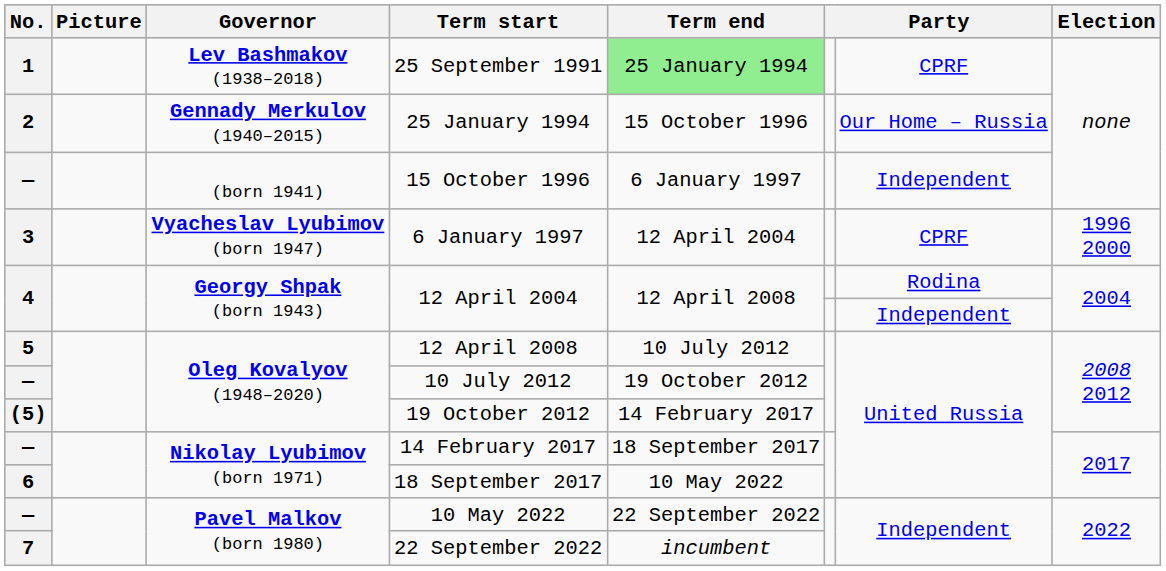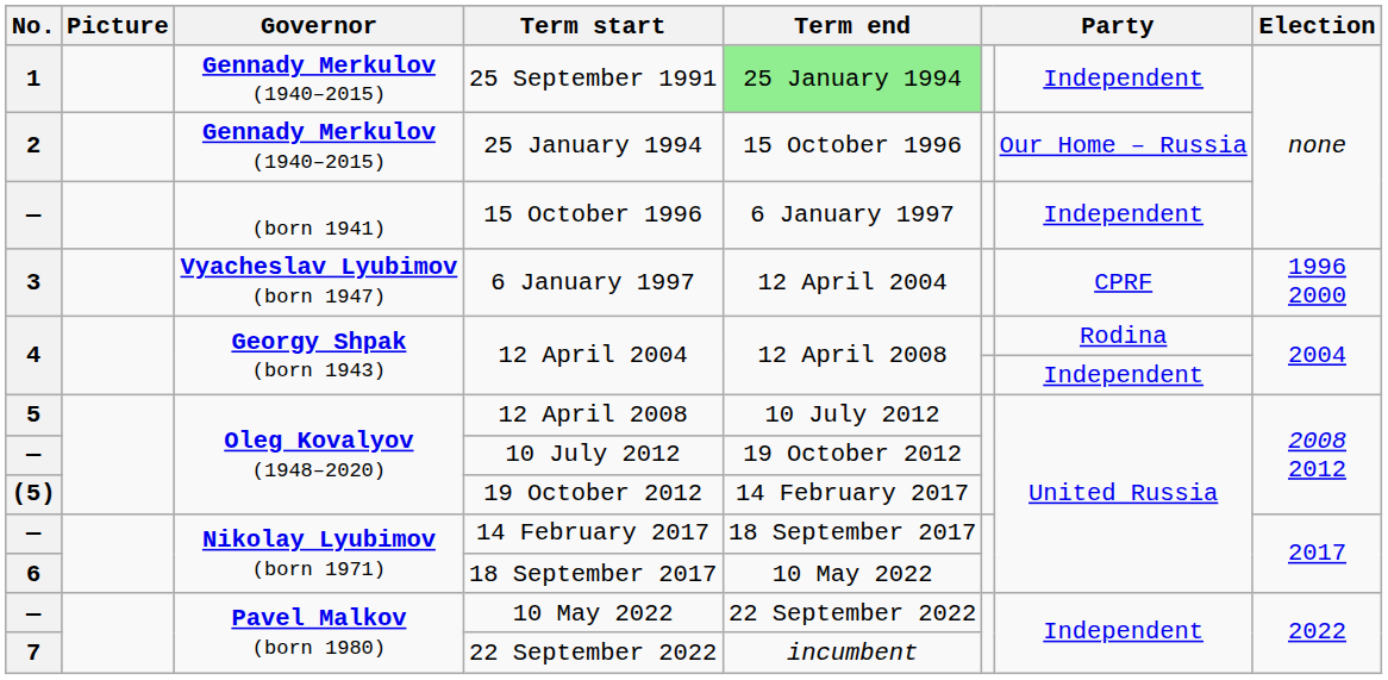25 September 1991 | Governor: Lev Bashmakov (1938–2018) -> Gennady Merkulov (1940–2015)
25 September 1991 | column 7: CPRF -> Independent
